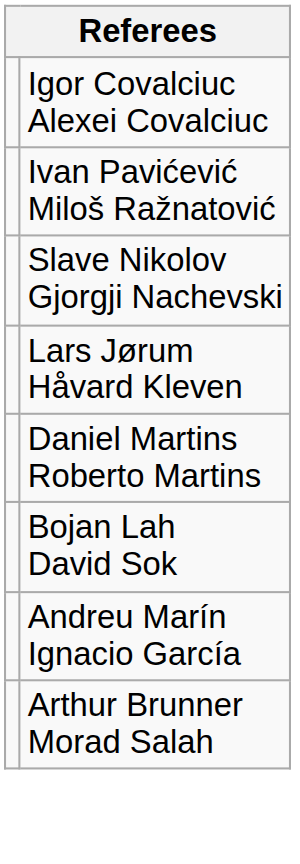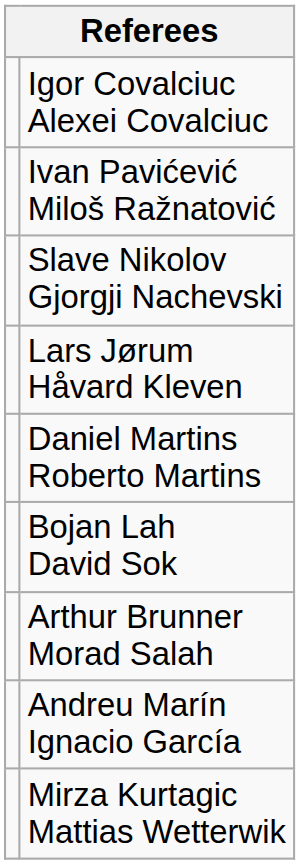rows swapped: Andreu Marín Ignacio García <-> Arthur Brunner Morad Salah
+ row: Mirza Kurtagic Mattias Wetterwik
